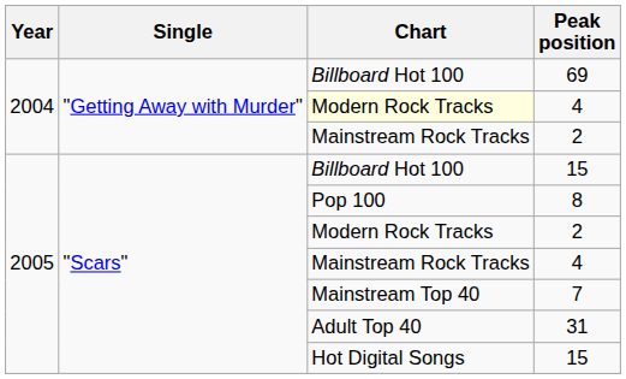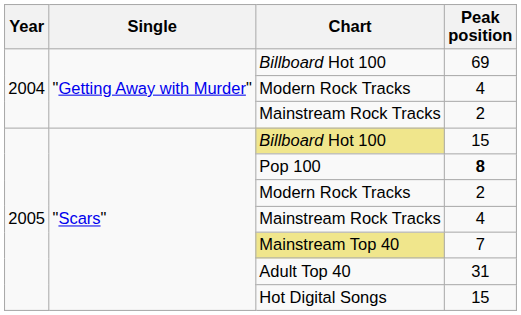Modern Rock Tracks / 4 | Chart: lightyellow background -> no background
Billboard Hot 100 / 15 | Chart: no background -> khaki background
Pop 100 | Peak position: normal -> bold
Mainstream Top 40 | Chart: no background -> khaki background
